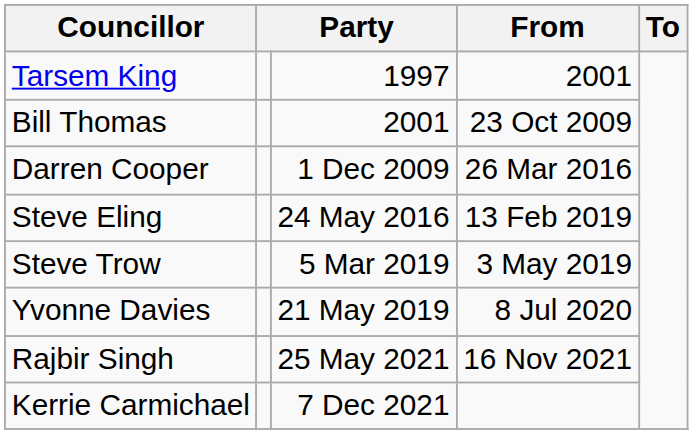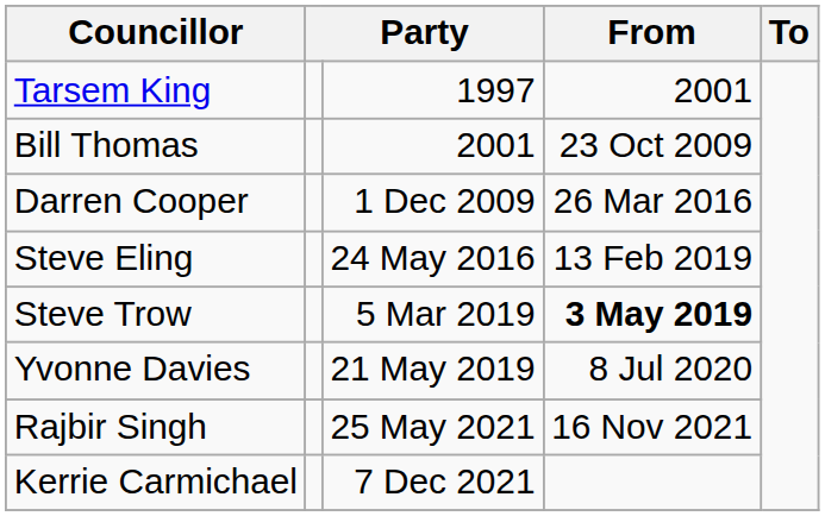Steve Trow | From: normal -> bold
